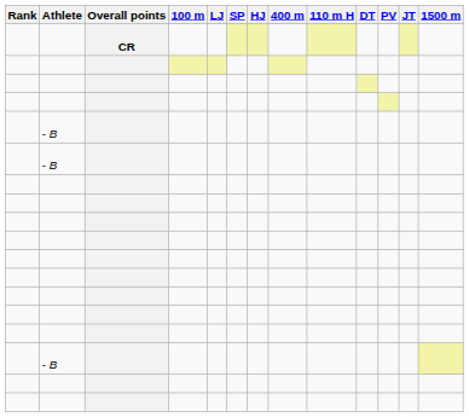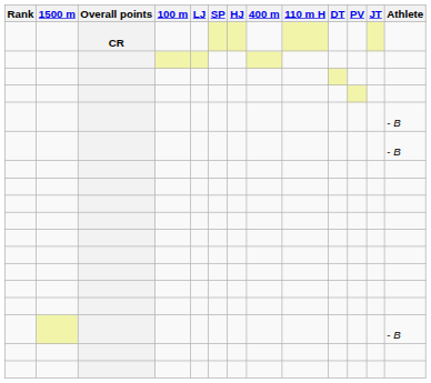columns swapped: Athlete <-> 1500 m
